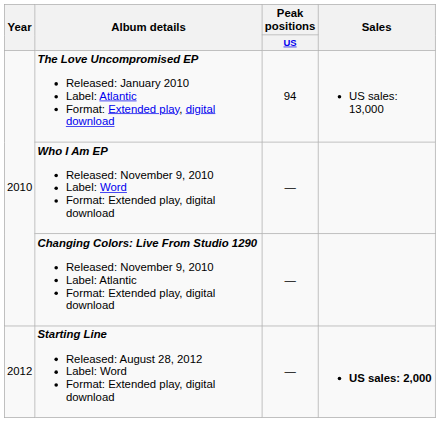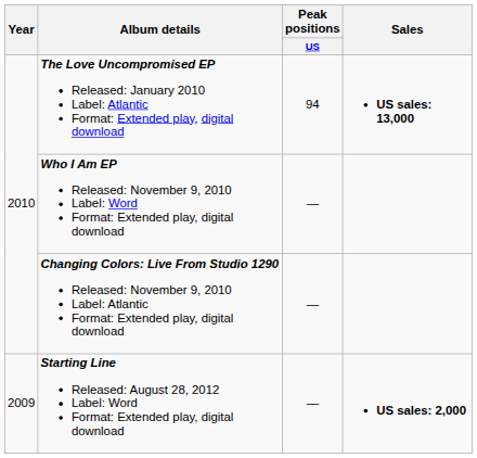row 3 | Sales: normal -> bold
row 6 | Year: 2012 -> 2009
